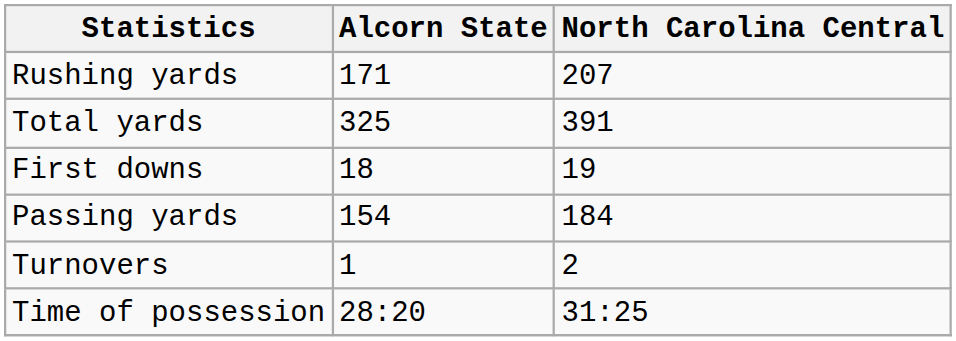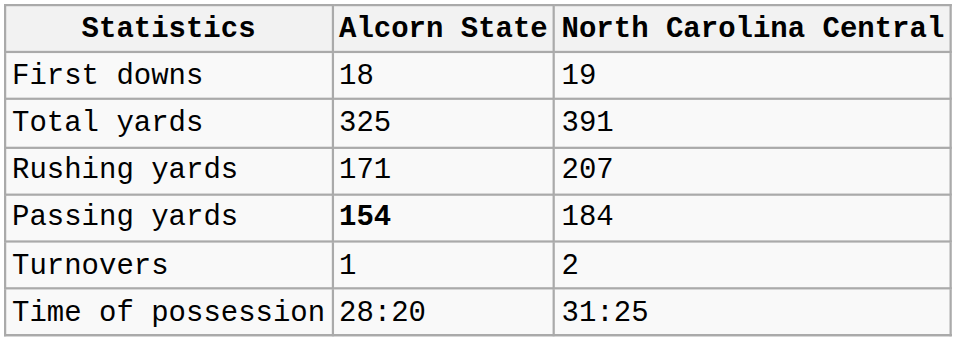rows swapped: First downs <-> Rushing yards
Passing yards | Alcorn State: normal -> bold
